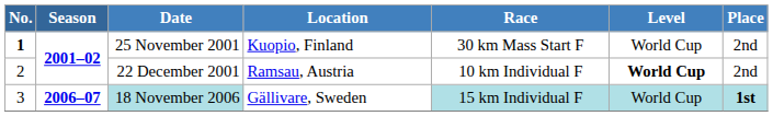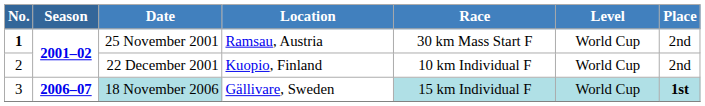25 November 2001 | Location: Kuopio, Finland -> Ramsau, Austria
22 December 2001 | Location: Ramsau, Austria -> Kuopio, Finland
22 December 2001 | Level: bold -> normal
